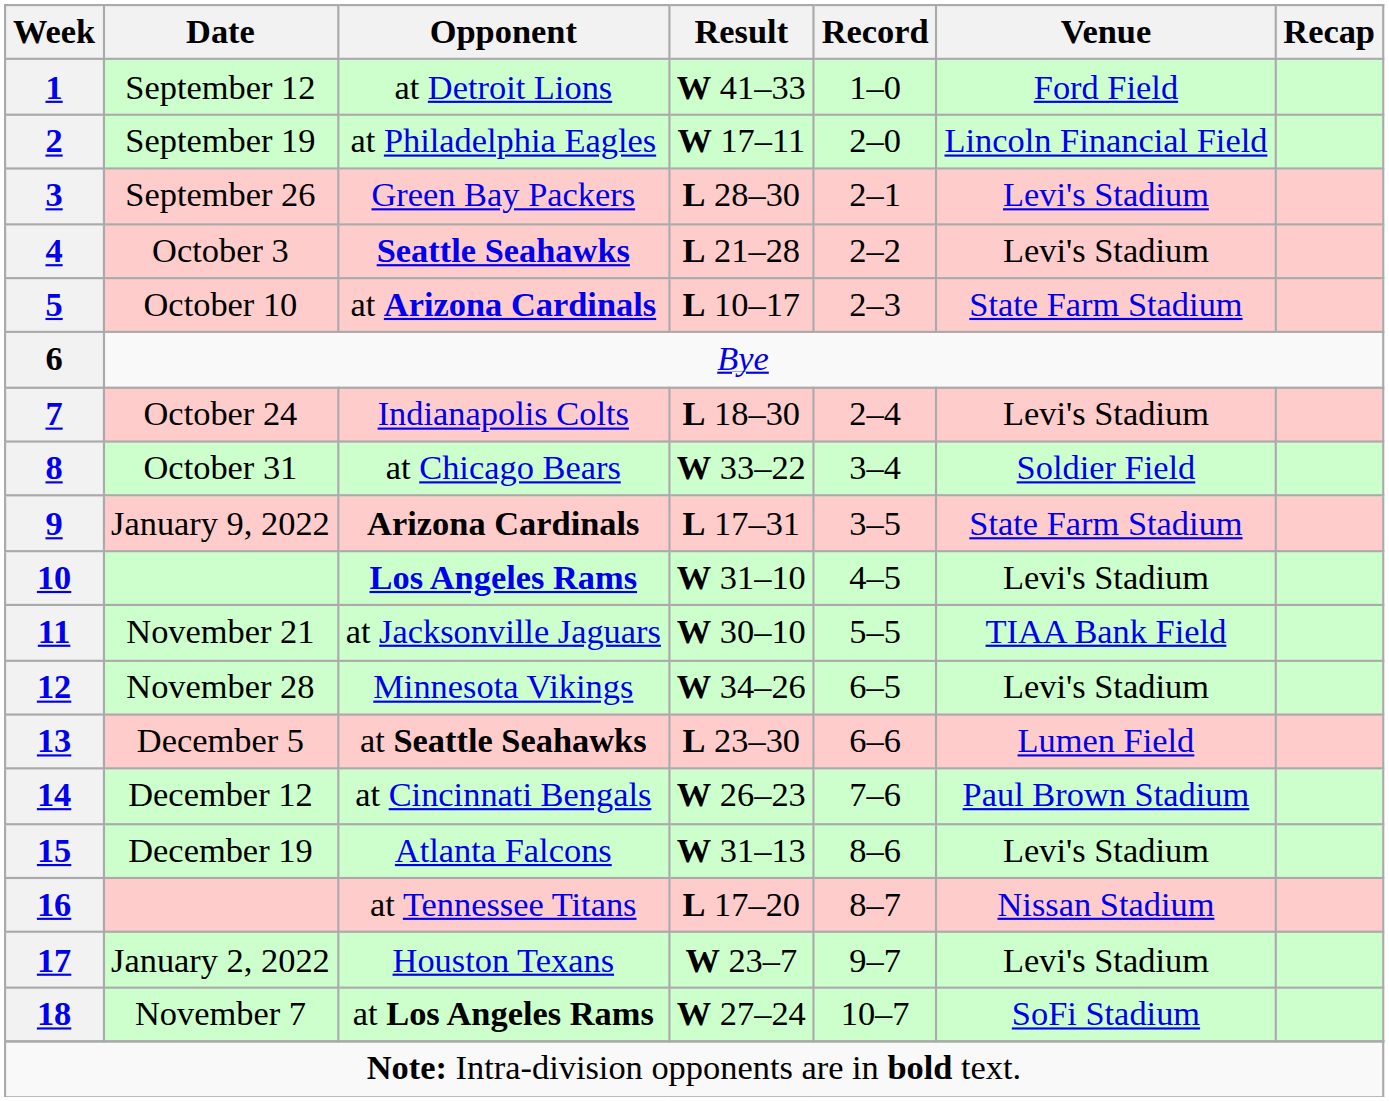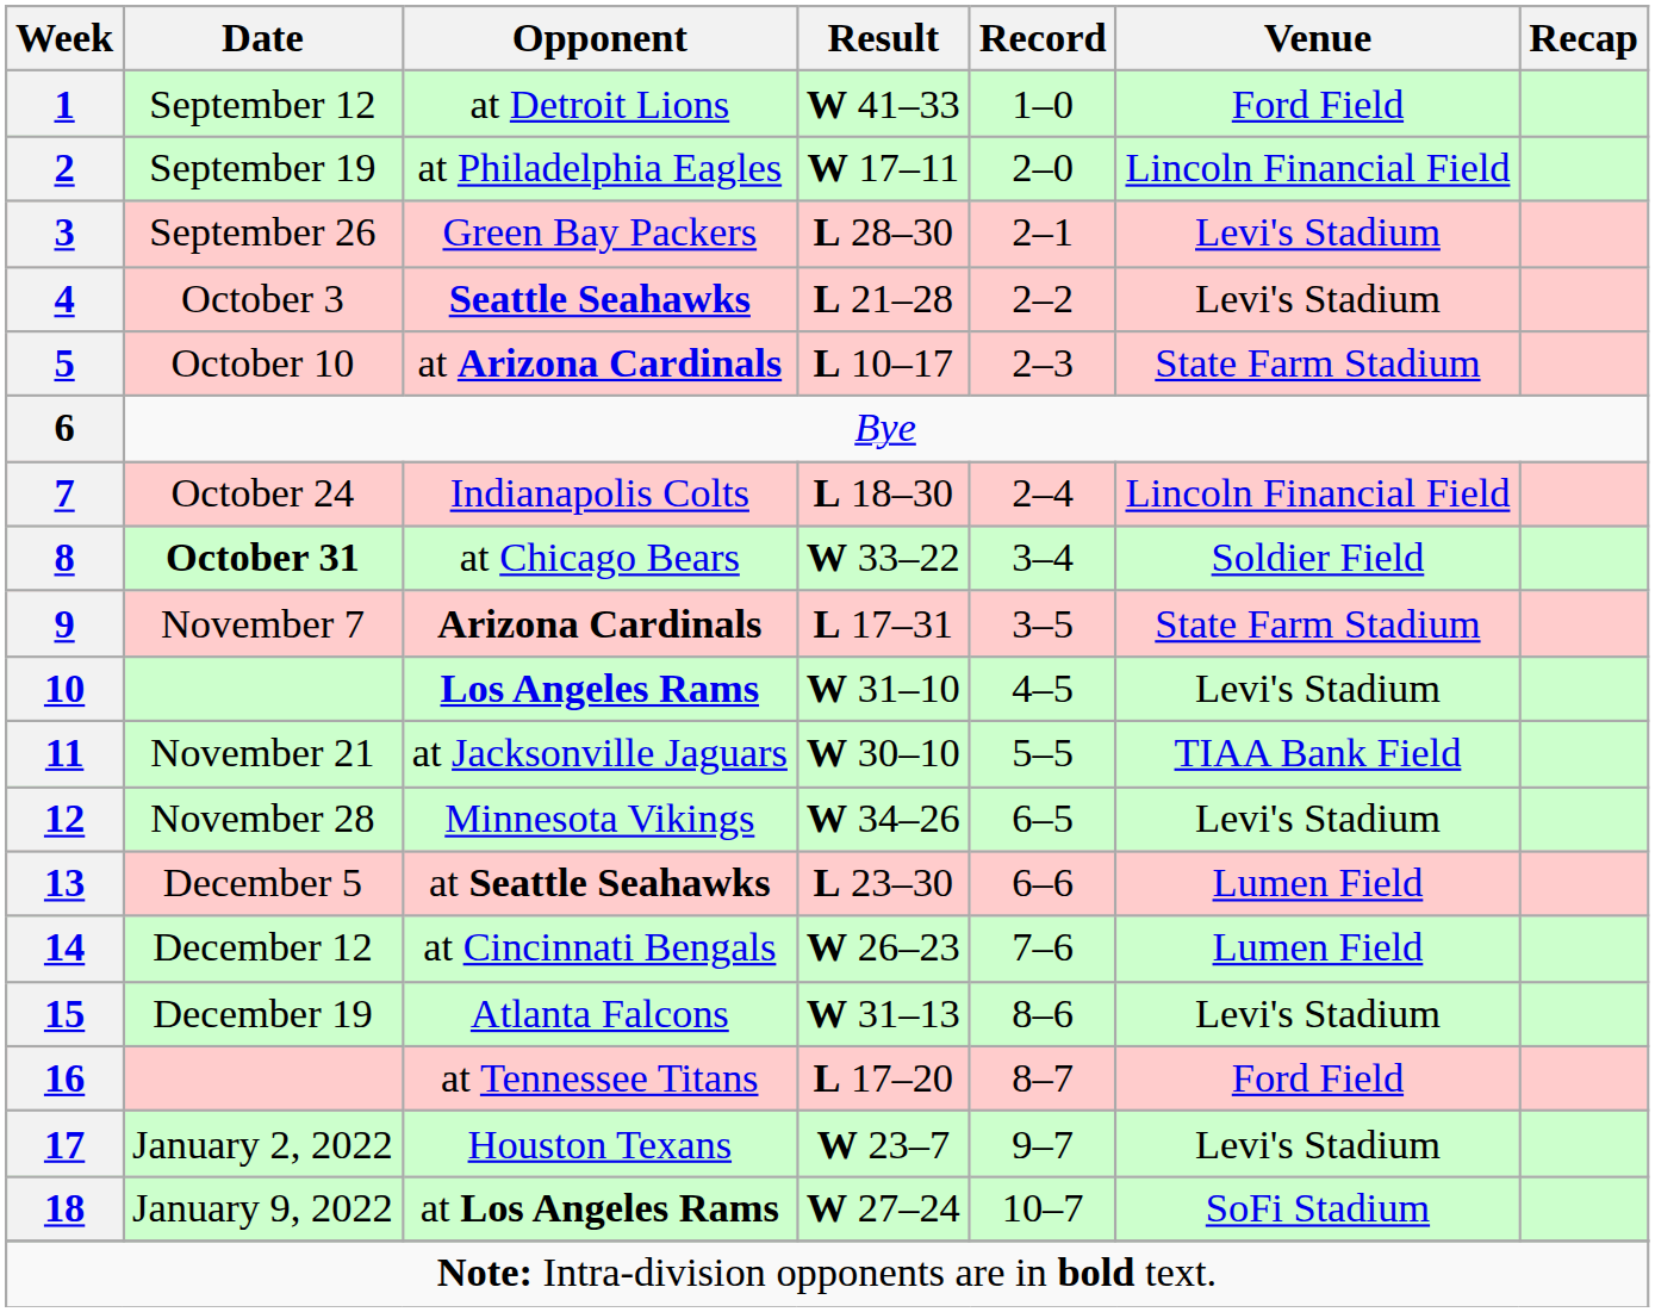7 | Venue: Levi's Stadium -> Lincoln Financial Field
8 | Date: normal -> bold
9 | Date: January 9, 2022 -> November 7
14 | Venue: Paul Brown Stadium -> Lumen Field
16 | Venue: Nissan Stadium -> Ford Field
18 | Date: November 7 -> January 9, 2022
